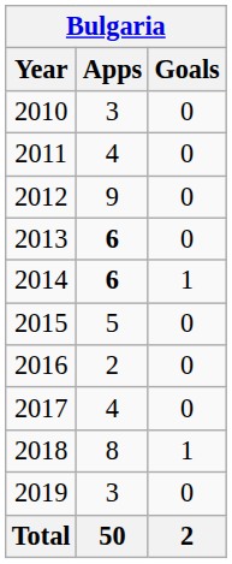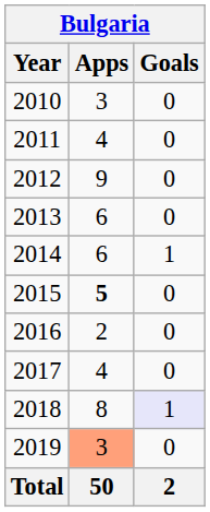2013 | Apps: bold -> normal
2014 | Apps: bold -> normal
2015 | Apps: normal -> bold
2018 | Goals: no background -> lavender background
2019 | Apps: no background -> lightsalmon background
